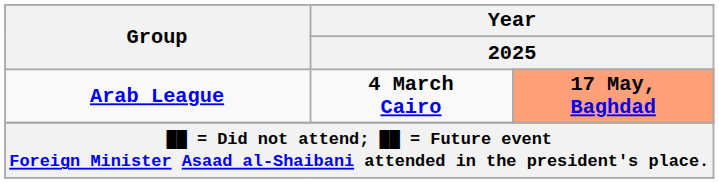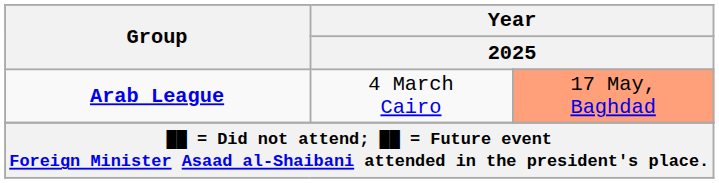Arab League | column 2: bold -> normal
Arab League | column 3: bold -> normal
